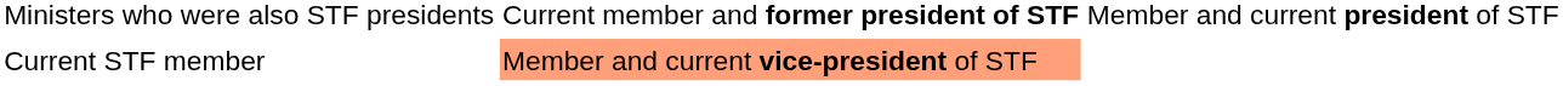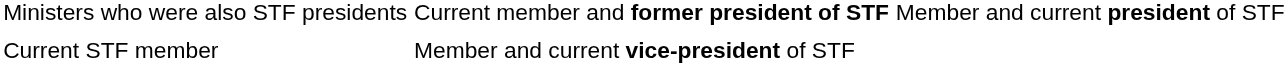Current STF member | column 2: lightsalmon background -> no background
